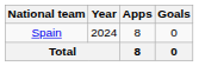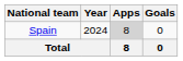Spain | Apps: no background -> lightgrey background
